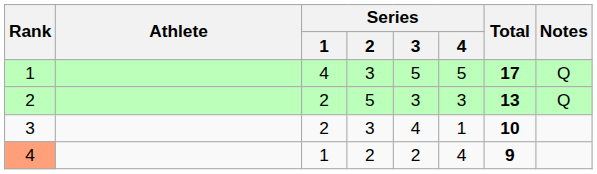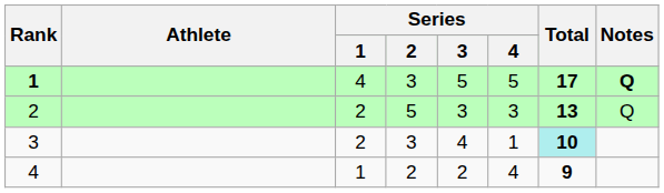row 3 | Rank: normal -> bold
row 3 | Notes: normal -> bold
row 5 | Total: no background -> paleturquoise background
row 6 | Rank: lightsalmon background -> no background
